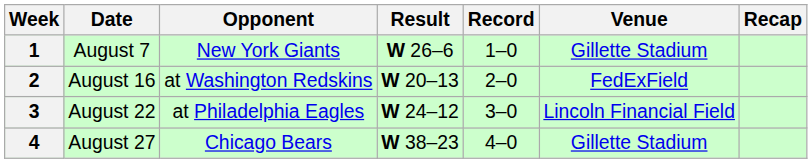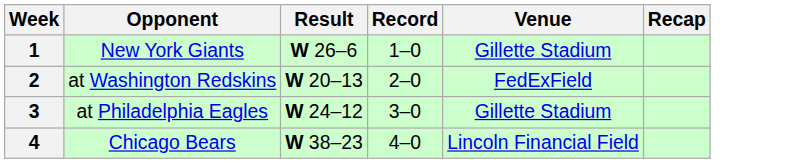- column: Date | August 7 | August 16 | August 22 | August 27
3 | Venue: Lincoln Financial Field -> Gillette Stadium
4 | Venue: Gillette Stadium -> Lincoln Financial Field
